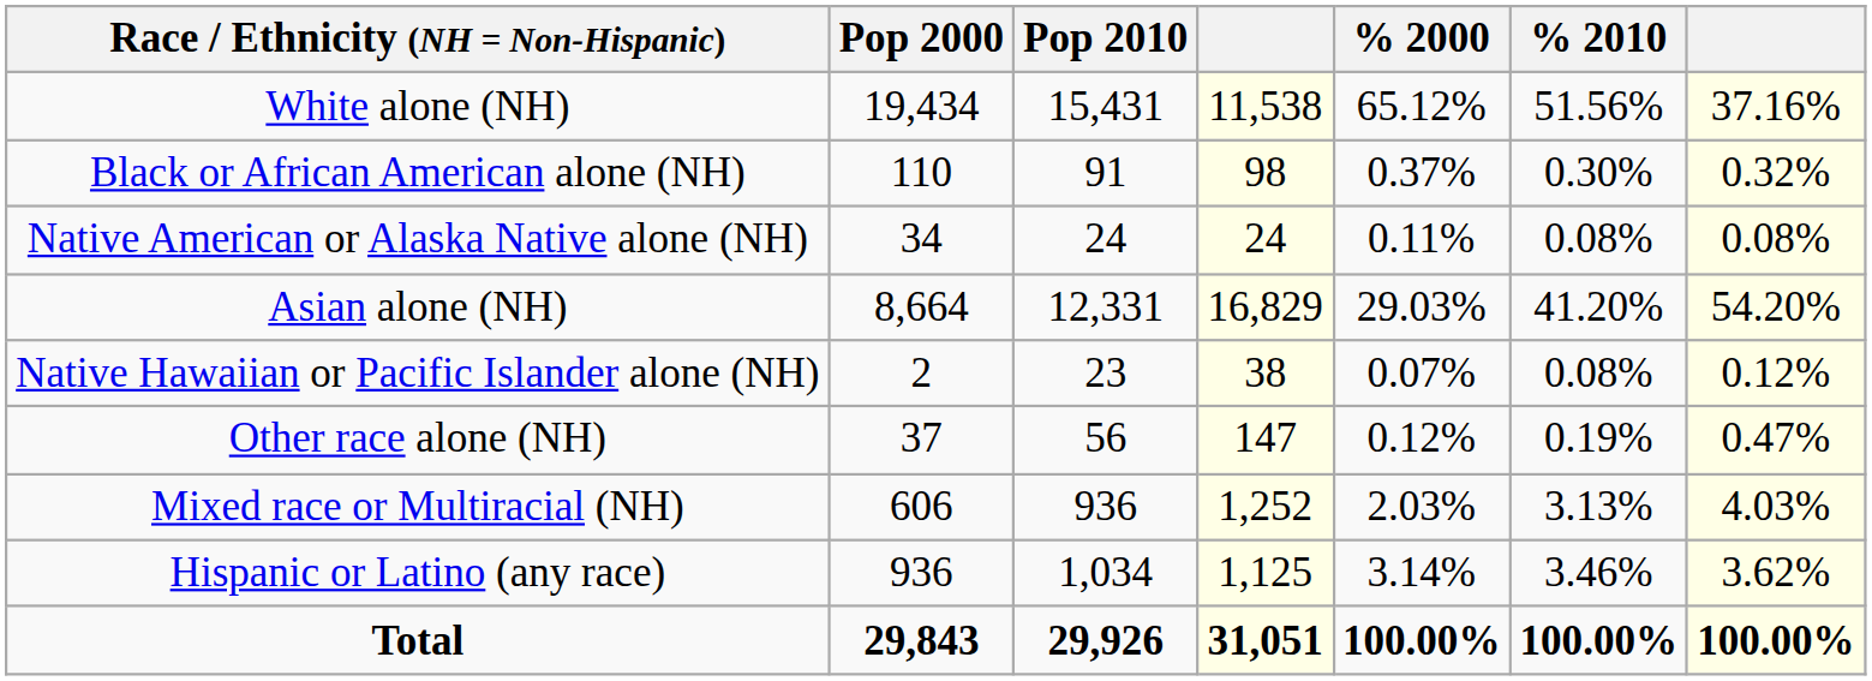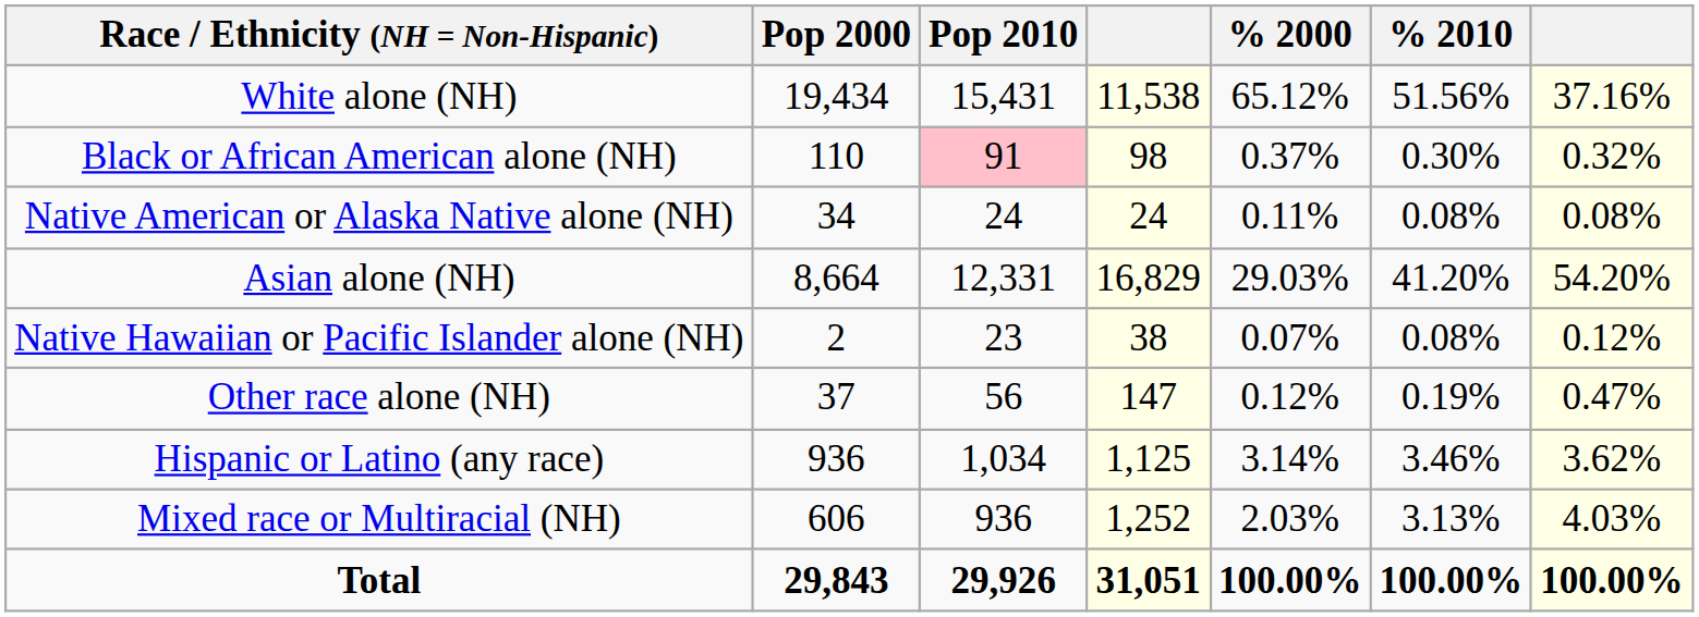Black or African American alone (NH) | Pop 2010: no background -> pink background
rows swapped: Mixed race or Multiracial (NH) <-> Hispanic or Latino (any race)
